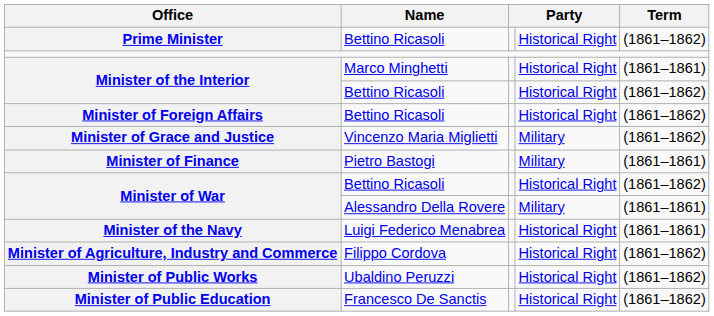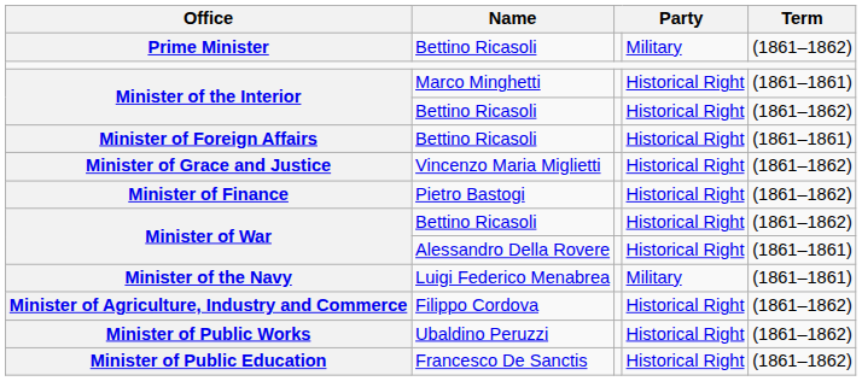Prime Minister | column 4: Historical Right -> Military
Minister of Foreign Affairs | Term: (1861–1862) -> (1861–1861)
Minister of Grace and Justice | column 4: Military -> Historical Right
Minister of Finance | column 4: Military -> Historical Right
Minister of Finance | Term: (1861–1861) -> (1861–1862)
Minister of War / Alessandro Della Rovere | column 4: Military -> Historical Right
Minister of the Navy | column 4: Historical Right -> Military
